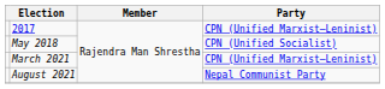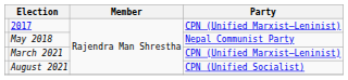May 2018 | Party: CPN (Unified Socialist) -> Nepal Communist Party
August 2021 | Party: Nepal Communist Party -> CPN (Unified Socialist)
